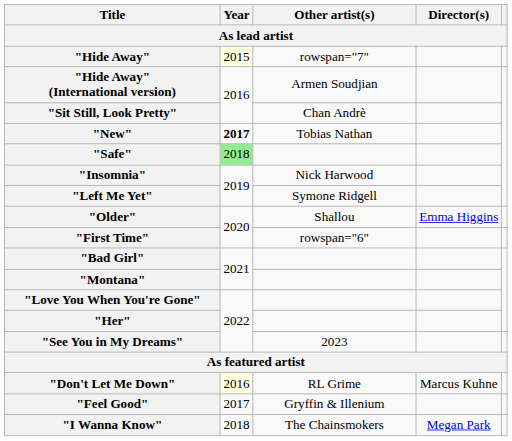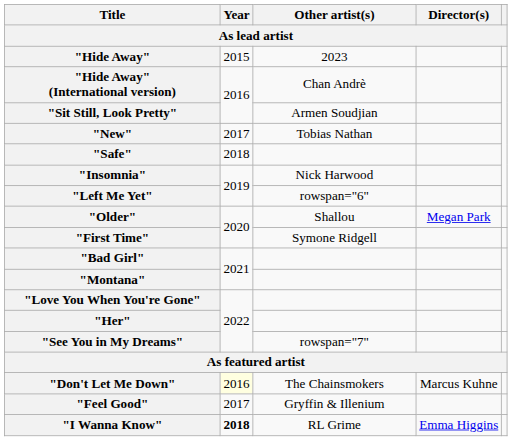"Hide Away" | Year: lightyellow background -> no background
"Hide Away" | Other artist(s): rowspan="7" -> 2023
"Hide Away" (International version) | Other artist(s): Armen Soudjian -> Chan Andrè
"Sit Still, Look Pretty" | Other artist(s): Chan Andrè -> Armen Soudjian
"New" | Year: bold -> normal
"Safe" | Year: lightgreen background -> no background
"Left Me Yet" | Other artist(s): Symone Ridgell -> rowspan="6"
"Older" | Director(s): Emma Higgins -> Megan Park
"First Time" | Other artist(s): rowspan="6" -> Symone Ridgell
"See You in My Dreams" | Other artist(s): 2023 -> rowspan="7"
"Don't Let Me Down" | Other artist(s): RL Grime -> The Chainsmokers
"I Wanna Know" | Year: normal -> bold
"I Wanna Know" | Other artist(s): The Chainsmokers -> RL Grime
"I Wanna Know" | Director(s): Megan Park -> Emma Higgins
